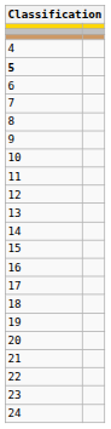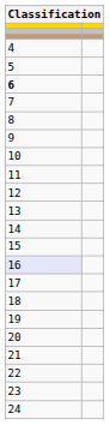row 6 | column 1: bold -> normal
row 7 | column 1: normal -> bold
row 17 | column 1: no background -> lavender background
